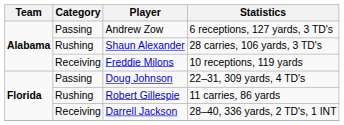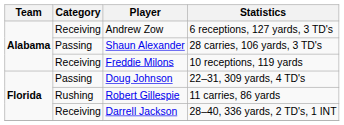Andrew Zow | Category: Passing -> Receiving
Shaun Alexander | Category: Rushing -> Passing
